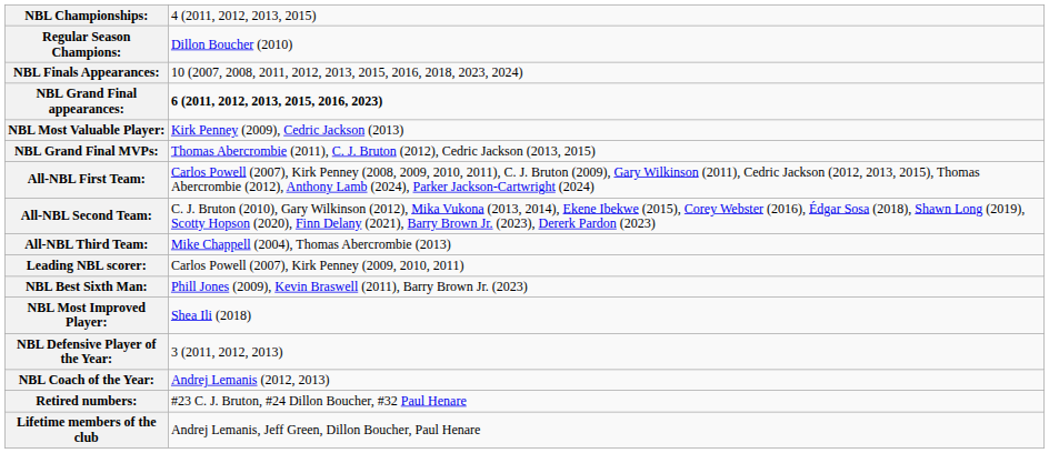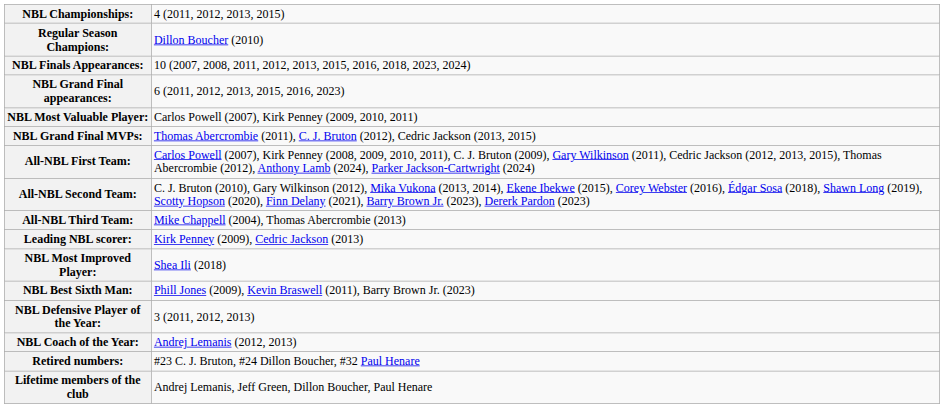NBL Grand Final appearances: | column 2: bold -> normal
NBL Most Valuable Player: | column 2: Kirk Penney (2009), Cedric Jackson (2013) -> Carlos Powell (2007), Kirk Penney (2009, 2010, 2011)
Leading NBL scorer: | column 2: Carlos Powell (2007), Kirk Penney (2009, 2010, 2011) -> Kirk Penney (2009), Cedric Jackson (2013)
rows swapped: NBL Best Sixth Man: <-> NBL Most Improved Player:
